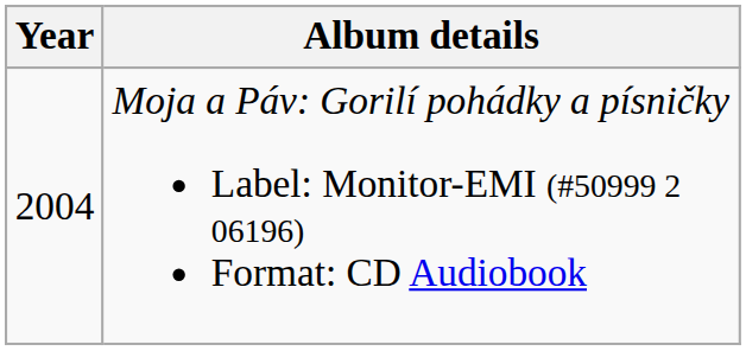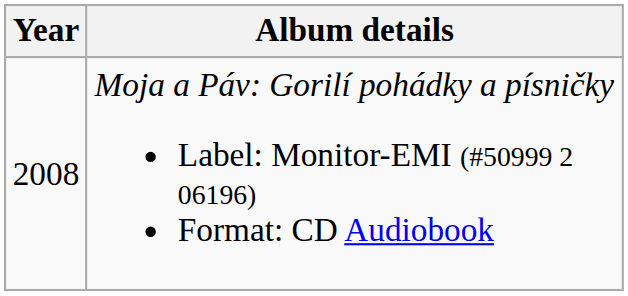row 2 | Year: 2004 -> 2008
